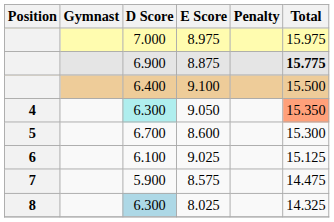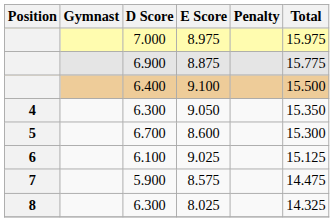8.875 | Total: bold -> normal
9.050 | D Score: paleturquoise background -> no background
9.050 | Total: lightsalmon background -> no background
8.025 | D Score: lightblue background -> no background
